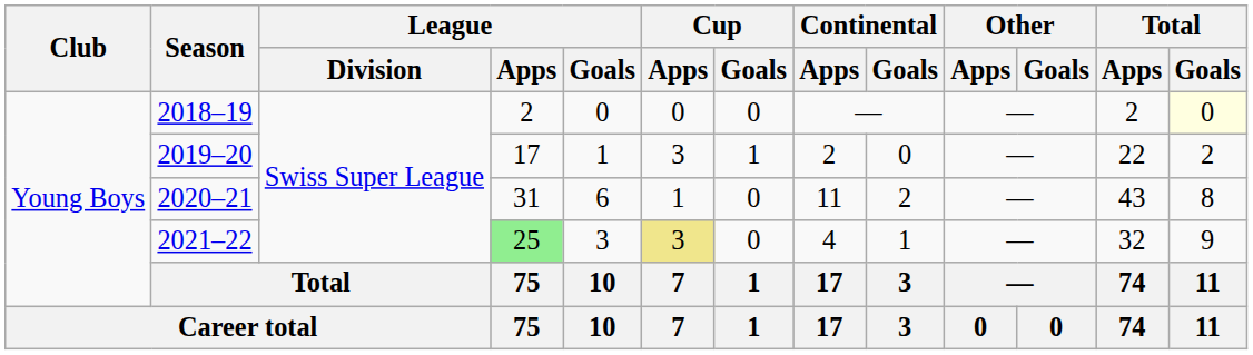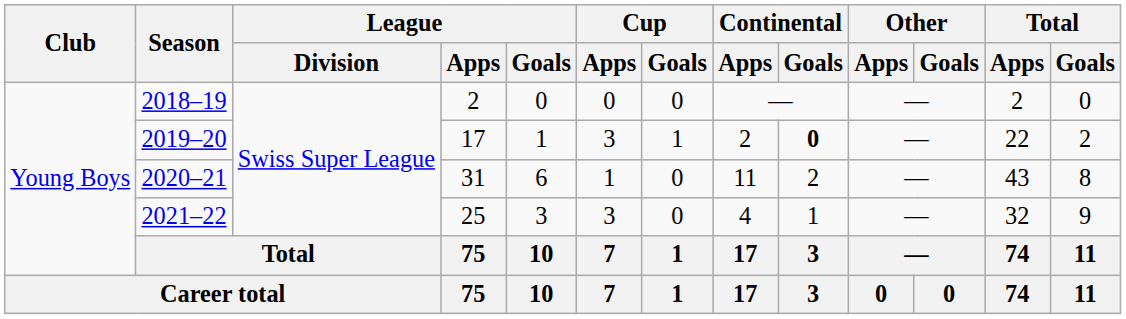2018–19 | Total / Goals: lightyellow background -> no background
2019–20 | Continental / Goals: normal -> bold
2021–22 | League / Apps: lightgreen background -> no background
2021–22 | Cup / Apps: khaki background -> no background
